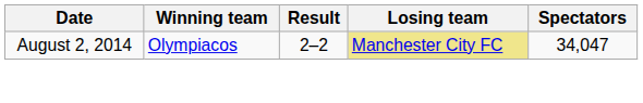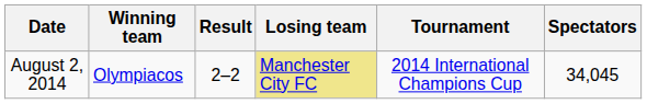+ column: Tournament | 2014 International Champions Cup
August 2, 2014 | Spectators: 34,047 -> 34,045
